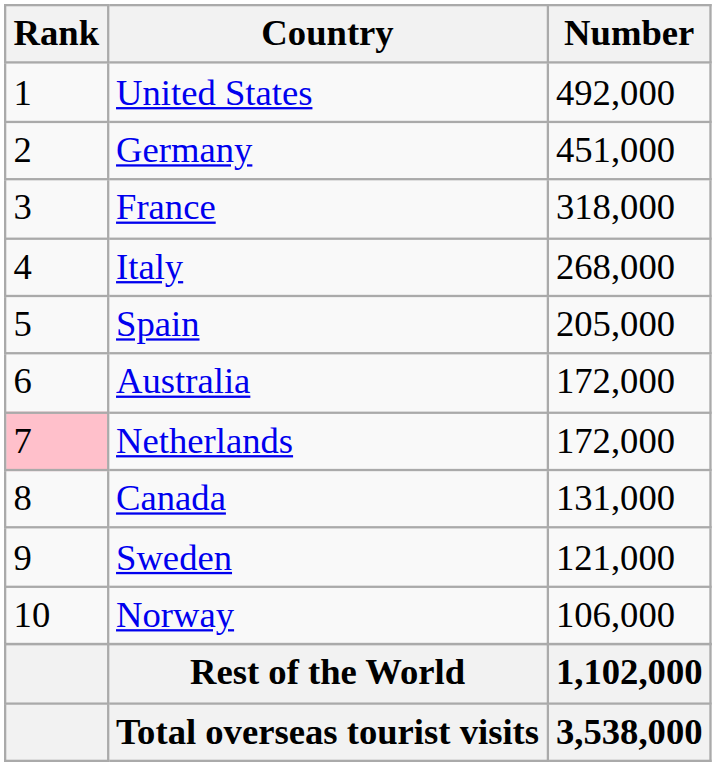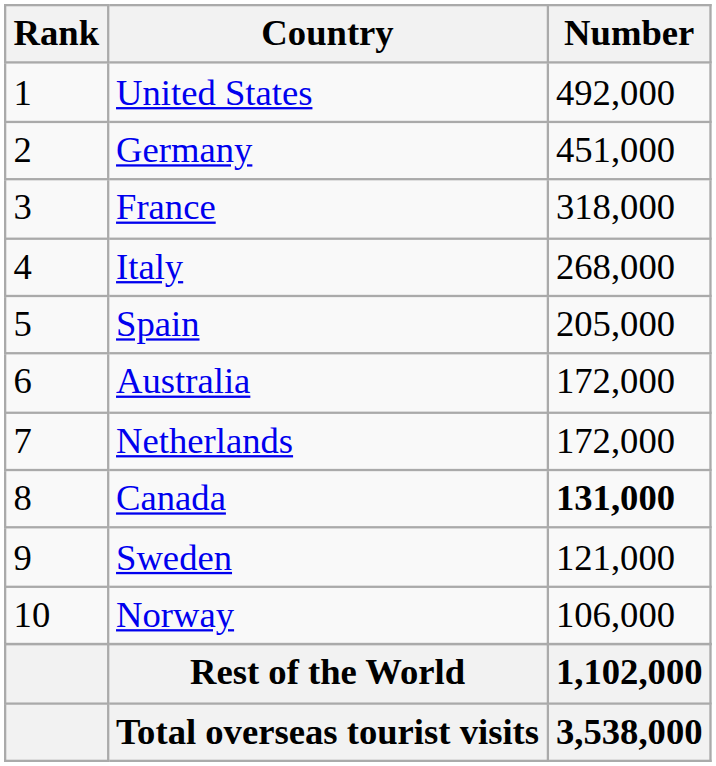Netherlands | Rank: pink background -> no background
Canada | Number: normal -> bold
